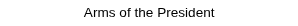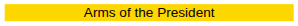row 1 | column 1: no background -> gold background
